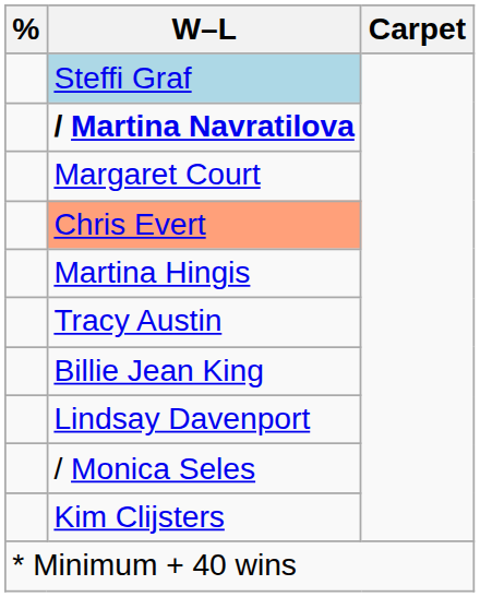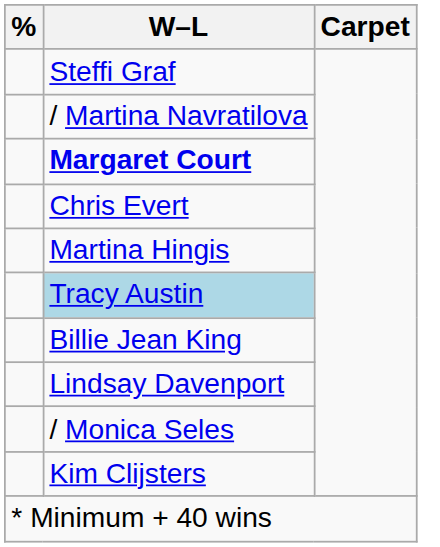Steffi Graf | W–L: lightblue background -> no background
/ Martina Navratilova | W–L: bold -> normal
Margaret Court | W–L: normal -> bold
Chris Evert | W–L: lightsalmon background -> no background
Tracy Austin | W–L: no background -> lightblue background
